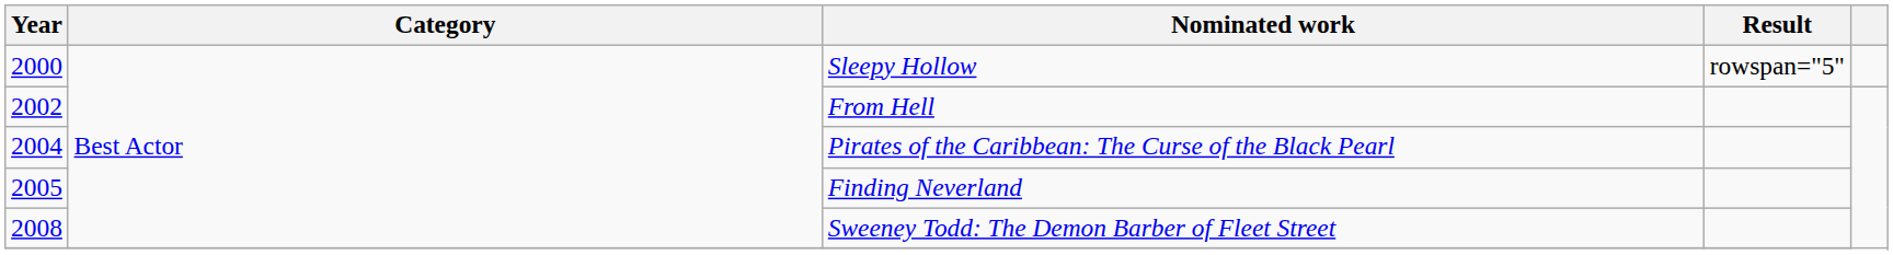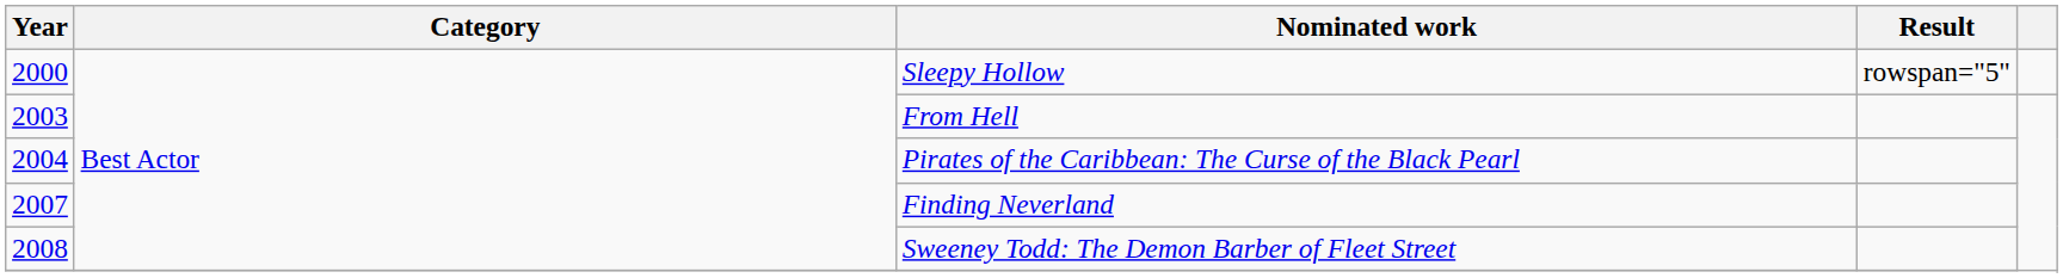From Hell | Year: 2002 -> 2003
Finding Neverland | Year: 2005 -> 2007
